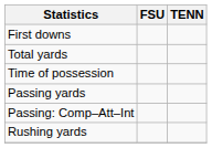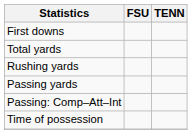rows swapped: Rushing yards <-> Time of possession
